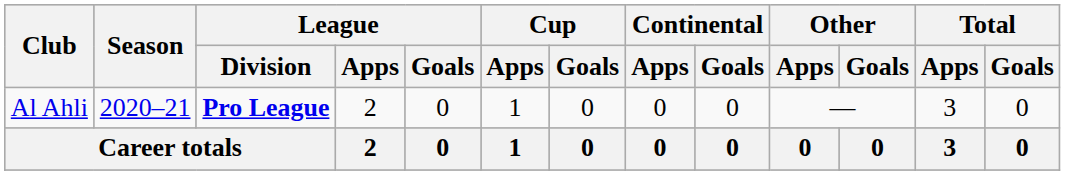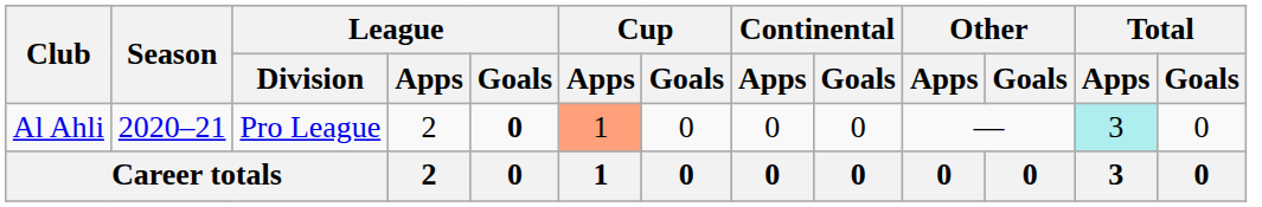Al Ahli | League / Division: bold -> normal
Al Ahli | League / Goals: normal -> bold
Al Ahli | Cup / Apps: no background -> lightsalmon background
Al Ahli | Total / Apps: no background -> paleturquoise background
